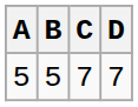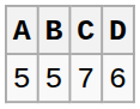row 2 | D: 7 -> 6
